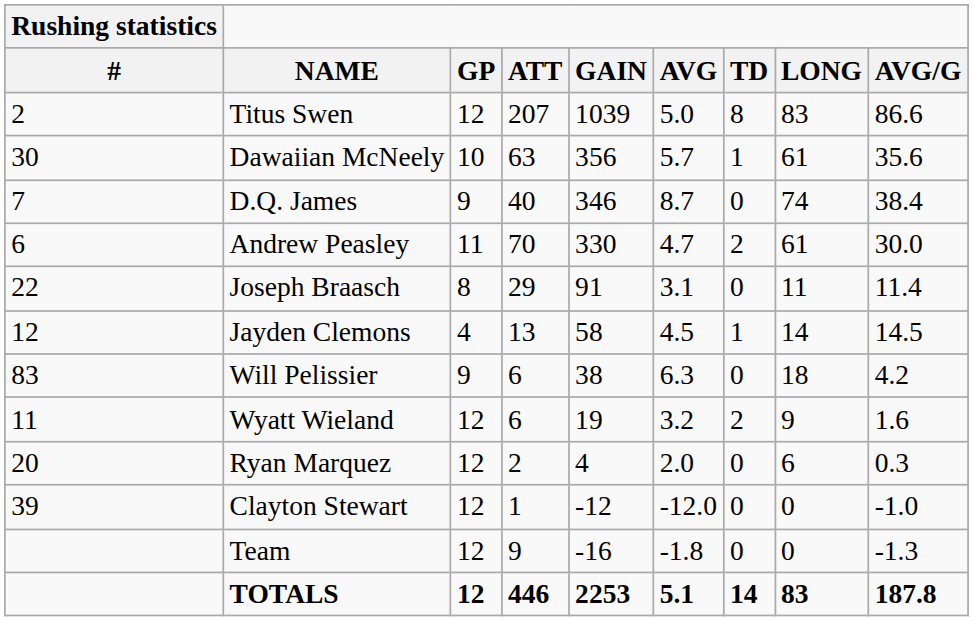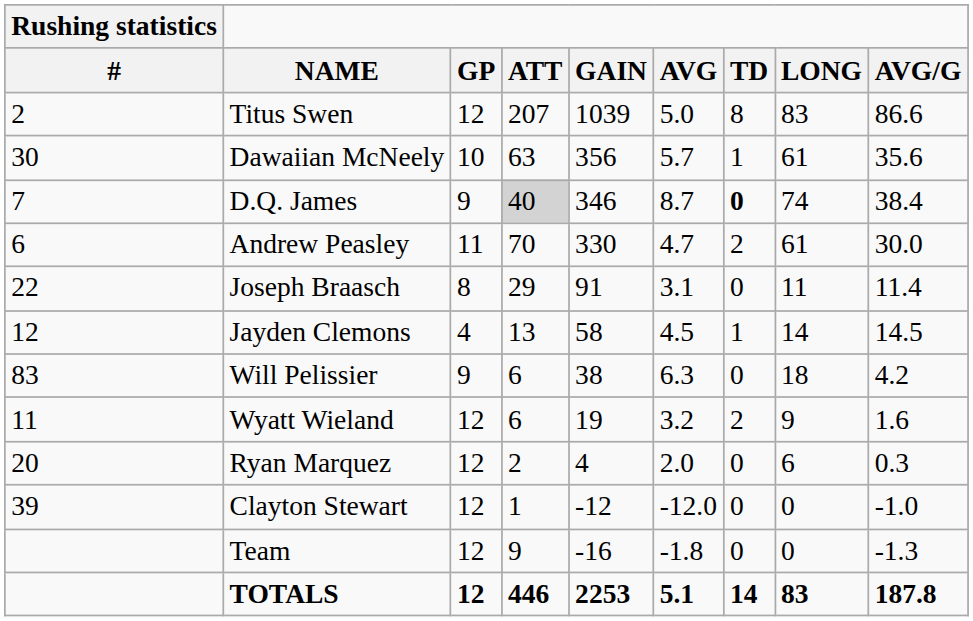D.Q. James | ATT: no background -> lightgrey background
D.Q. James | TD: normal -> bold
